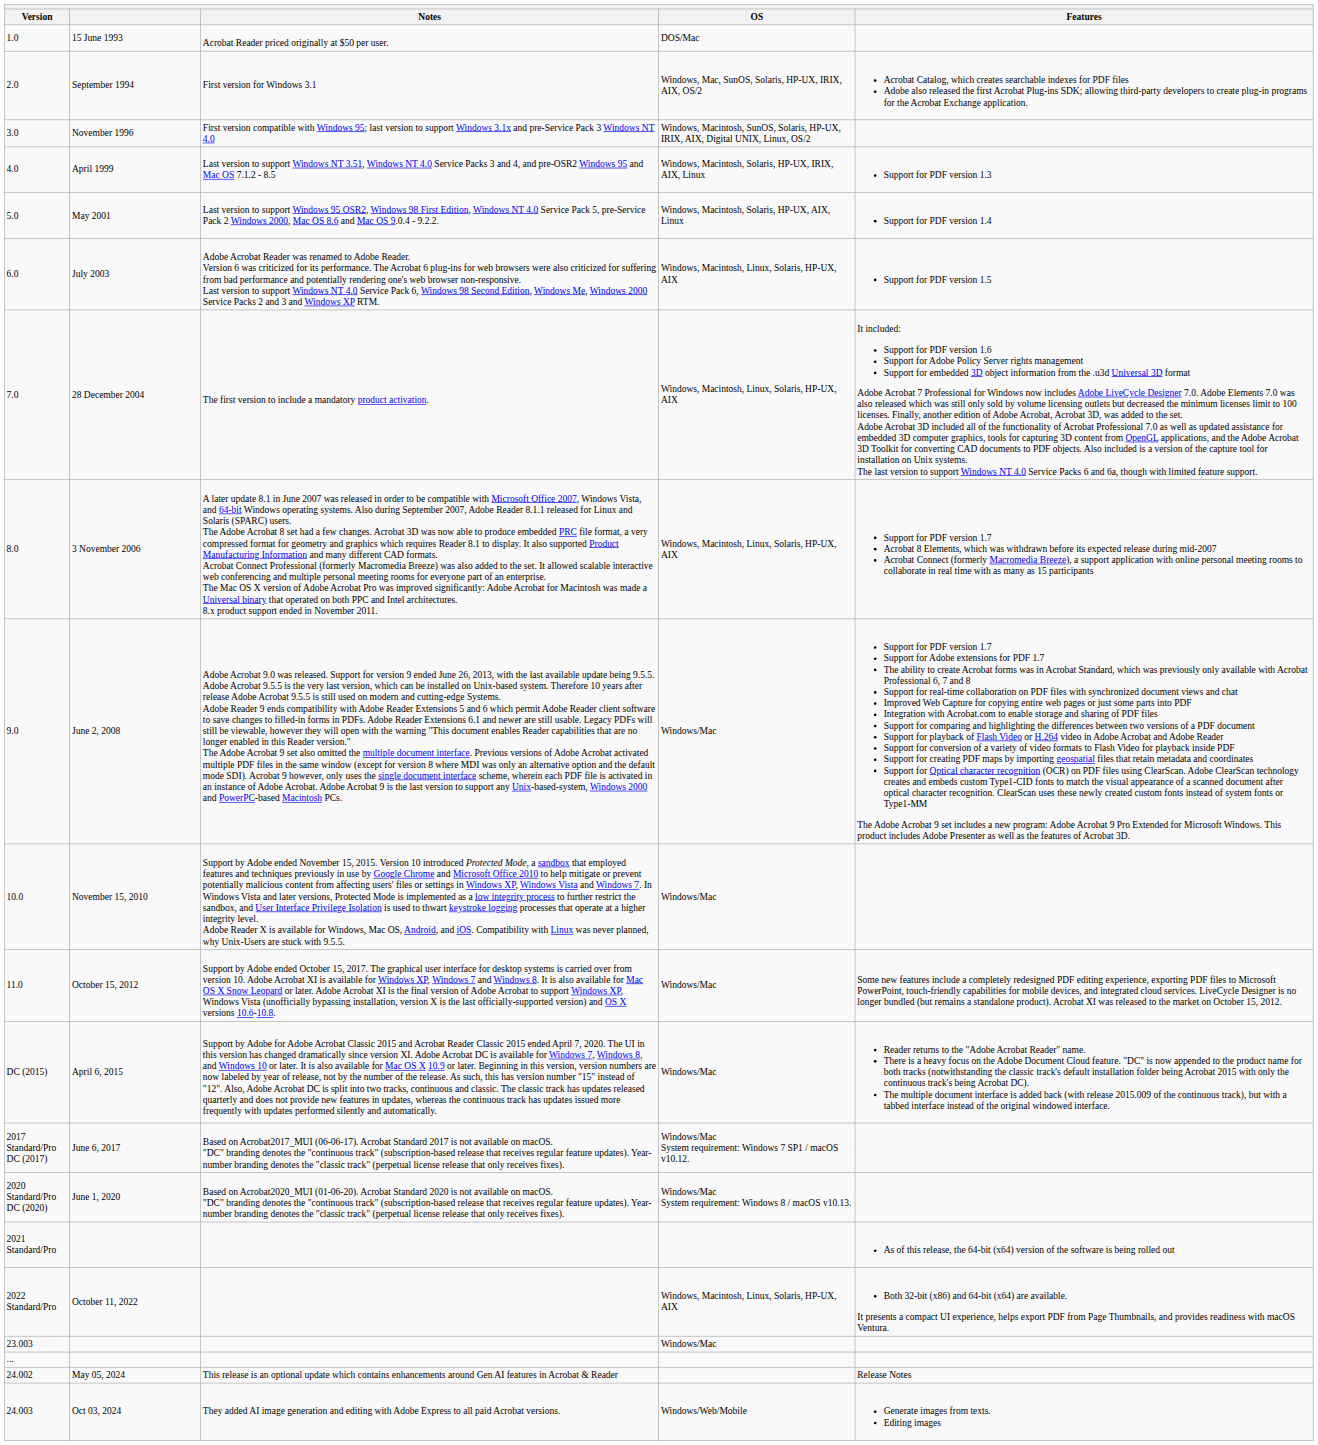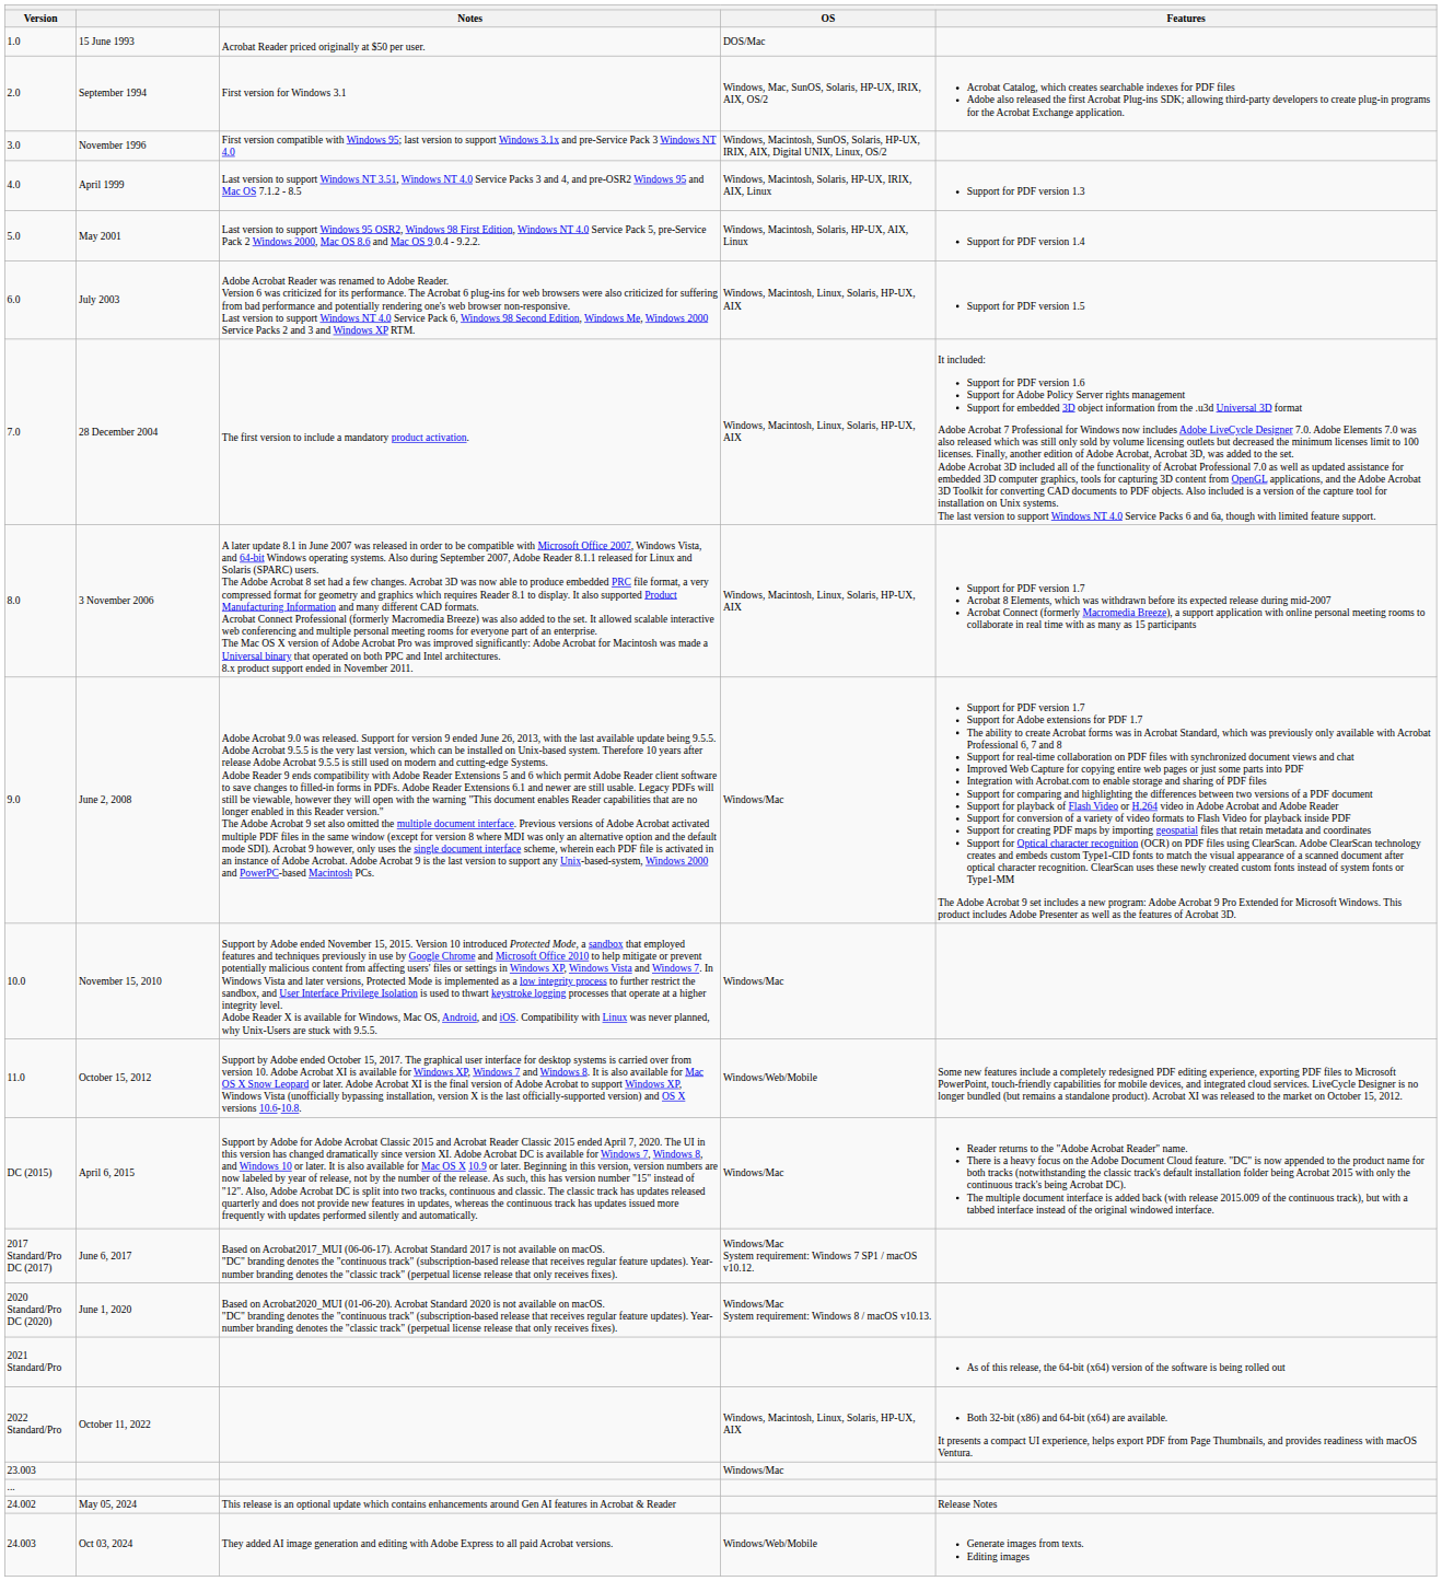October 15, 2012 | OS: Windows/Mac -> Windows/Web/Mobile
